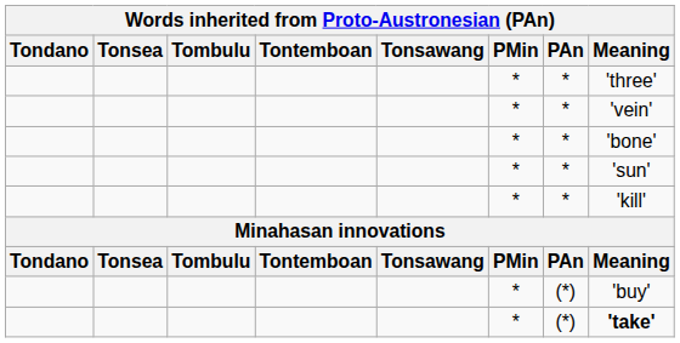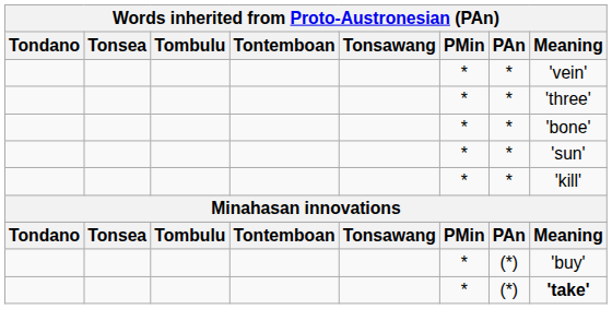row 3 | Meaning: 'three' -> 'vein'
row 4 | Meaning: 'vein' -> 'three'
